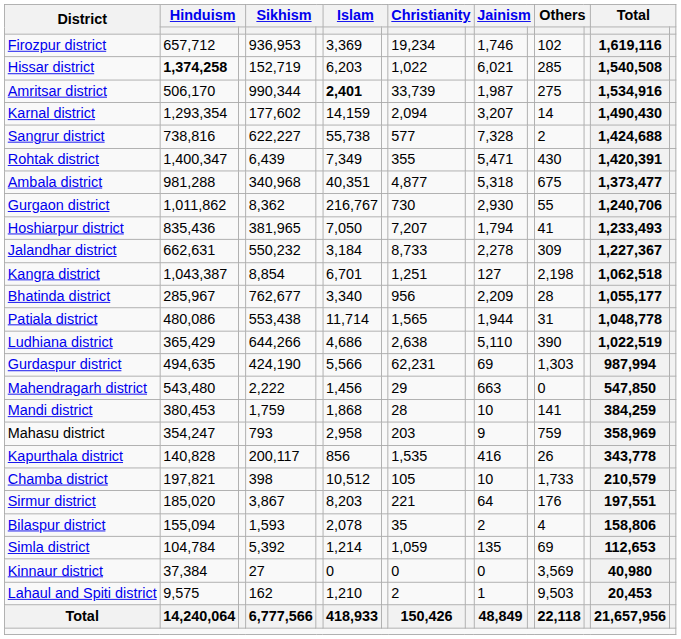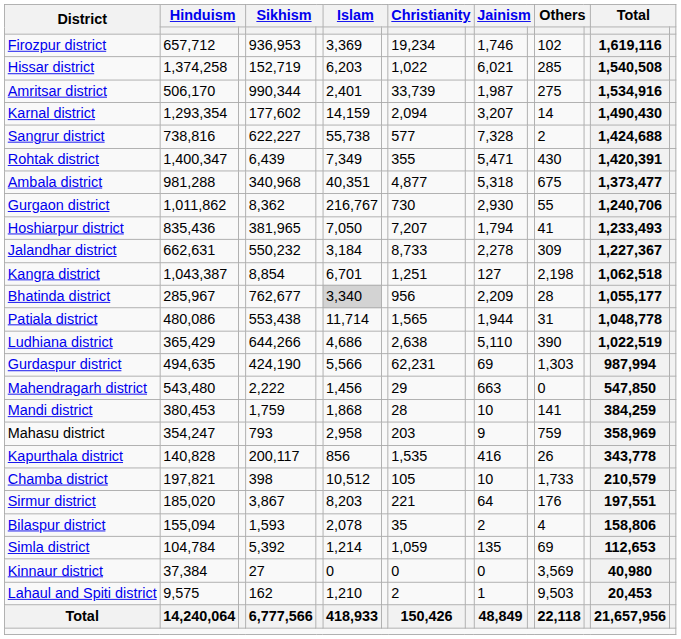Hissar district | column 2: bold -> normal
Amritsar district | column 6: bold -> normal
Bhatinda district | column 6: no background -> lightgrey background
